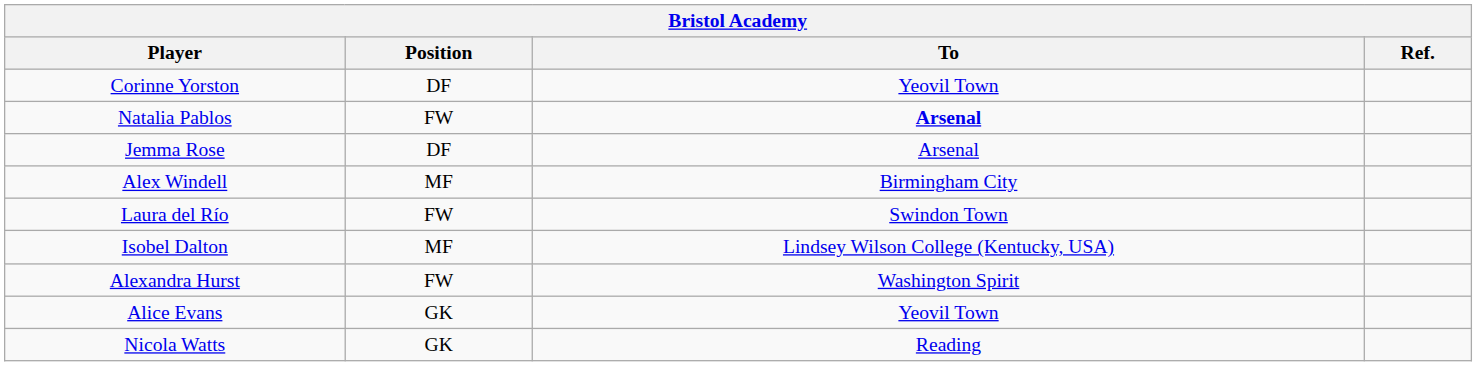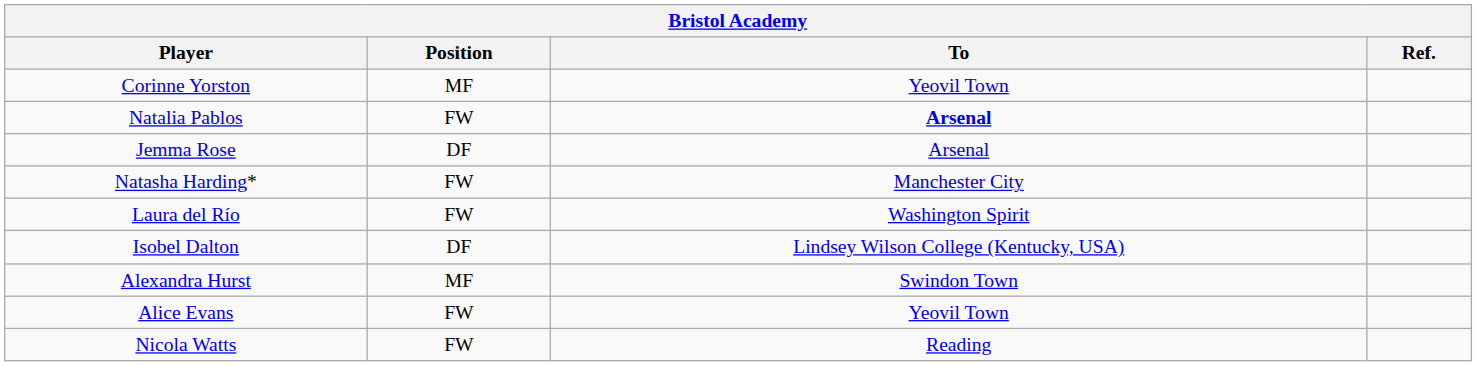Corinne Yorston | Position: DF -> MF
- row: Alex Windell | MF | Birmingham City
+ row: Natasha Harding* | FW | Manchester City
Laura del Río | To: Swindon Town -> Washington Spirit
Isobel Dalton | Position: MF -> DF
Alexandra Hurst | Position: FW -> MF
Alexandra Hurst | To: Washington Spirit -> Swindon Town
Alice Evans | Position: GK -> FW
Nicola Watts | Position: GK -> FW
